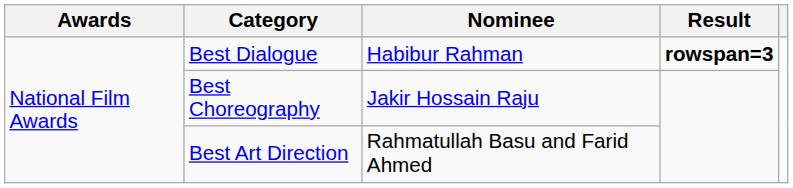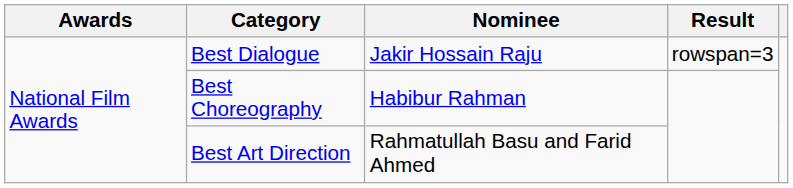Best Dialogue | Nominee: Habibur Rahman -> Jakir Hossain Raju
Best Dialogue | Result: bold -> normal
Best Choreography | Nominee: Jakir Hossain Raju -> Habibur Rahman
